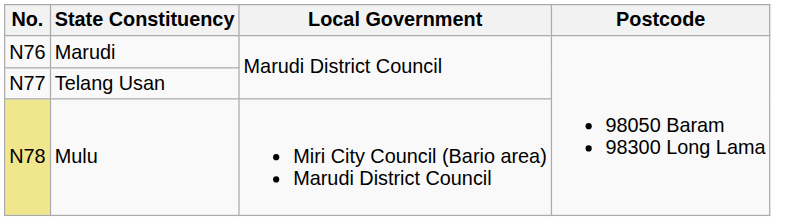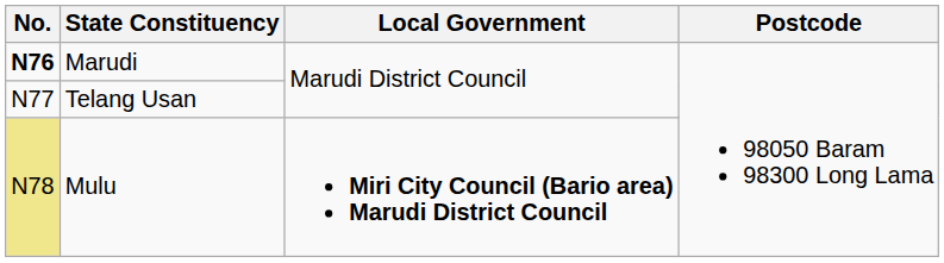Marudi | No.: normal -> bold
Mulu | Local Government: normal -> bold
